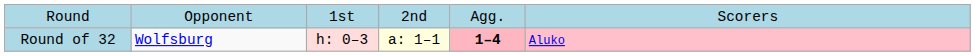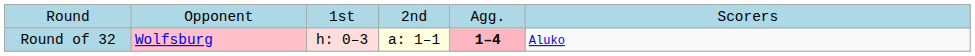Round of 32 | column 2: no background -> pink background
Round of 32 | column 6: pink background -> no background
